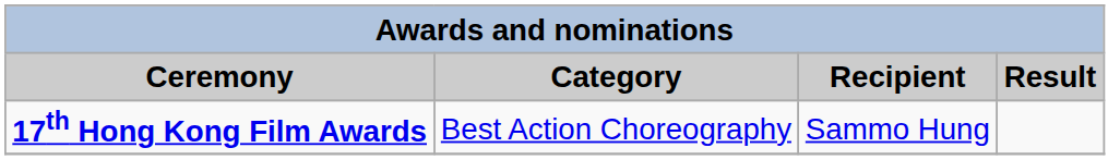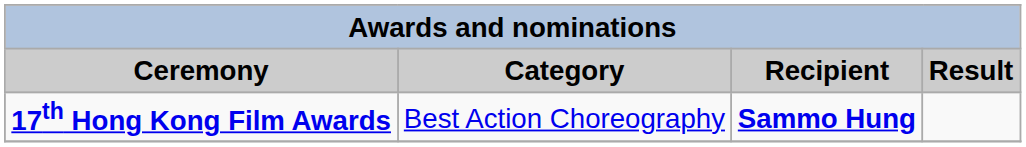17th Hong Kong Film Awards | Recipient: normal -> bold
